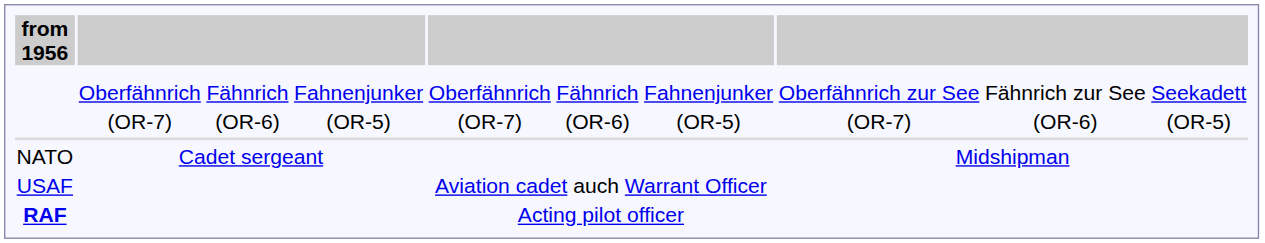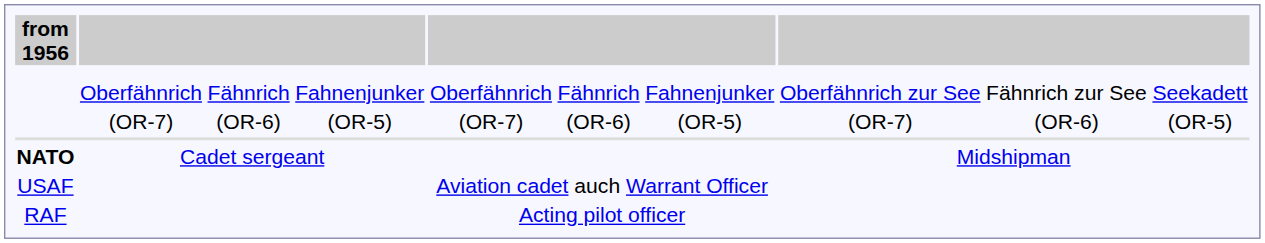NATO | from 1956: normal -> bold
RAF | from 1956: bold -> normal
